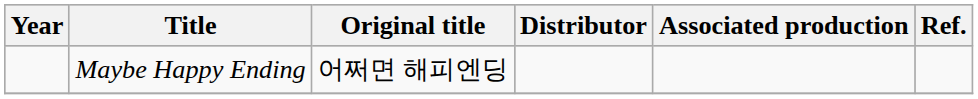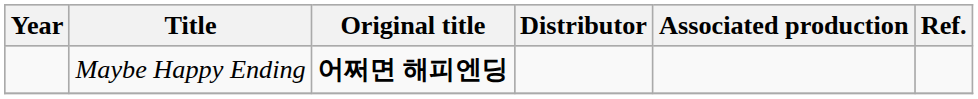Maybe Happy Ending | Original title: normal -> bold
